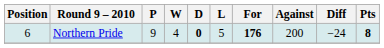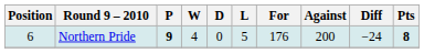Northern Pride | P: normal -> bold
Northern Pride | D: bold -> normal
Northern Pride | For: bold -> normal
